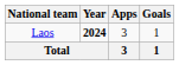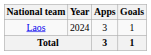Laos | Year: bold -> normal
